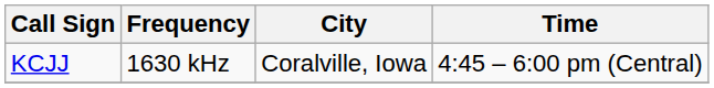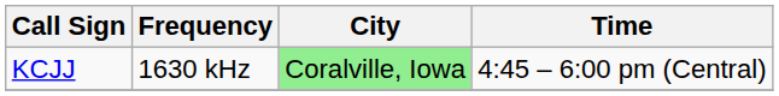KCJJ | City: no background -> lightgreen background
